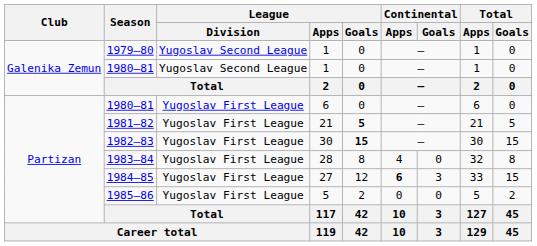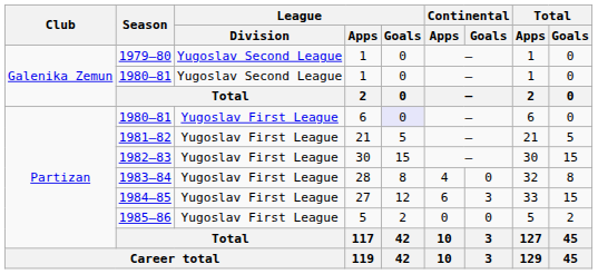1980–81 / 6 | League / Goals: no background -> lavender background
1981–82 | League / Goals: bold -> normal
1982–83 | League / Goals: bold -> normal
1984–85 | Continental / Apps: bold -> normal
